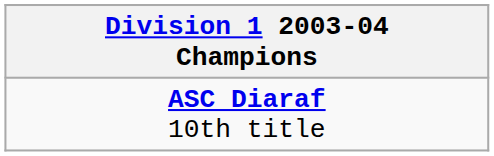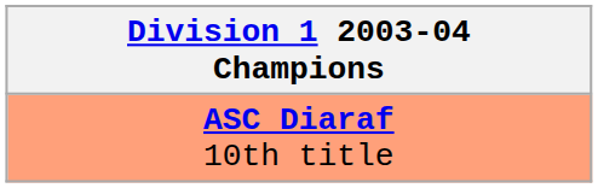row 2 | column 1: no background -> lightsalmon background
